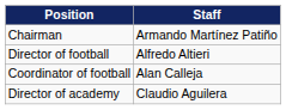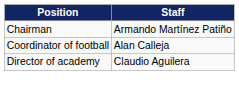- row: Director of football | Alfredo Altieri
